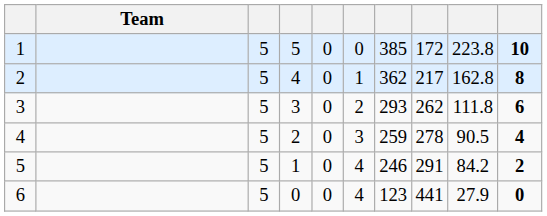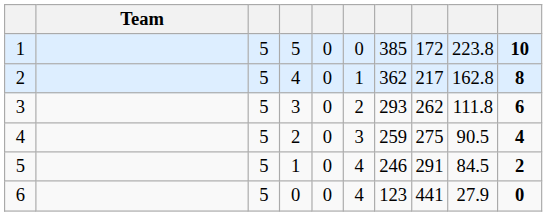row 5 | column 8: 278 -> 275
row 6 | column 9: 84.2 -> 84.5
